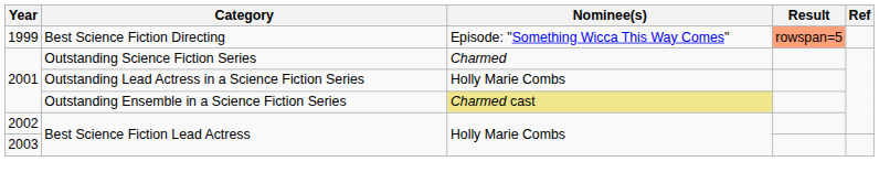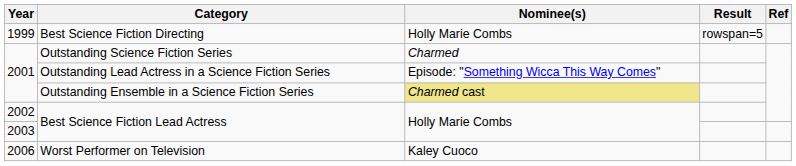Best Science Fiction Directing | Nominee(s): Episode: "Something Wicca This Way Comes" -> Holly Marie Combs
Best Science Fiction Directing | Result: lightsalmon background -> no background
Outstanding Lead Actress in a Science Fiction Series | Nominee(s): Holly Marie Combs -> Episode: "Something Wicca This Way Comes"
+ row: 2006 | Worst Performer on Television | Kaley Cuoco
